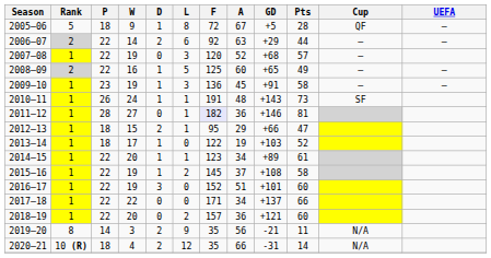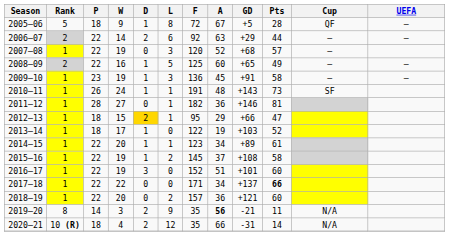2011–12 | F: lavender background -> no background
2012–13 | D: no background -> gold background
2017–18 | Pts: normal -> bold
2019–20 | A: normal -> bold
